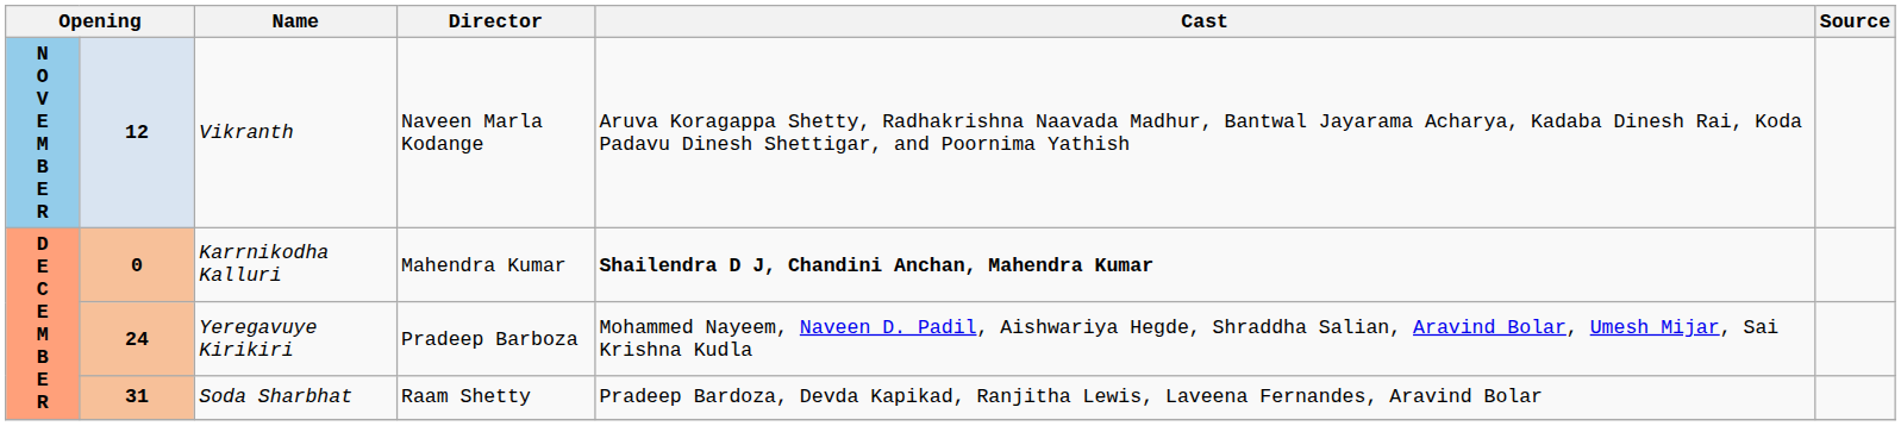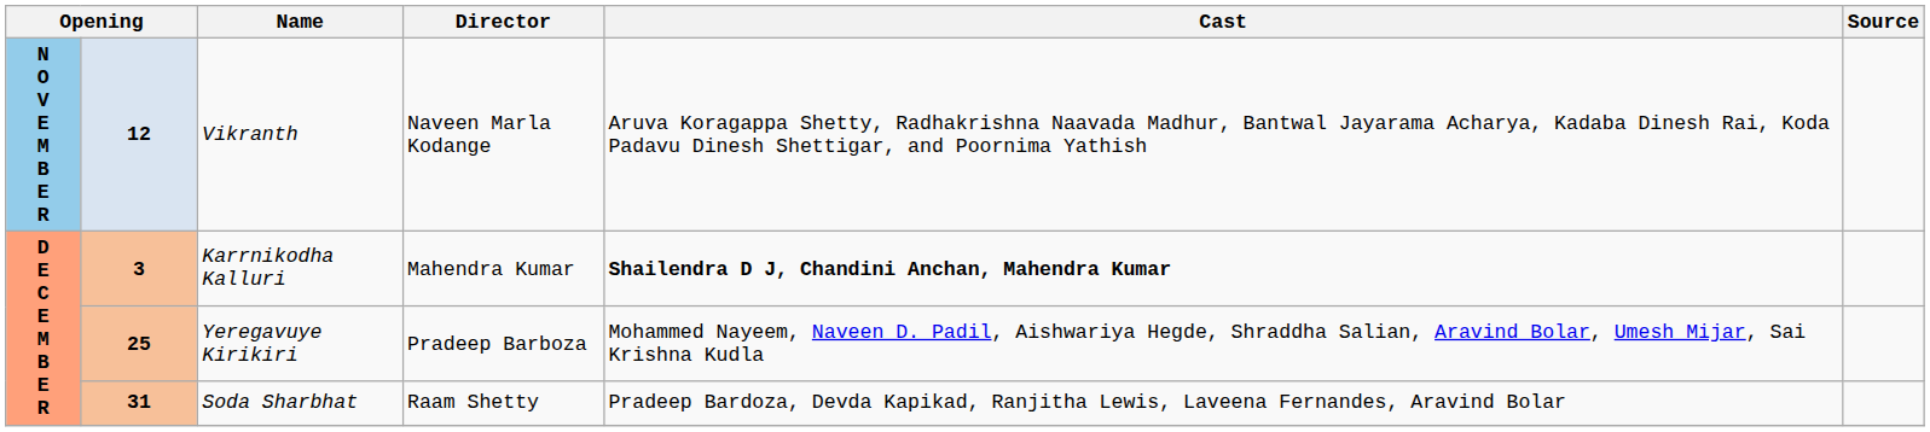Karrnikodha Kalluri | column 2: 0 -> 3
Yeregavuye Kirikiri | column 2: 24 -> 25
